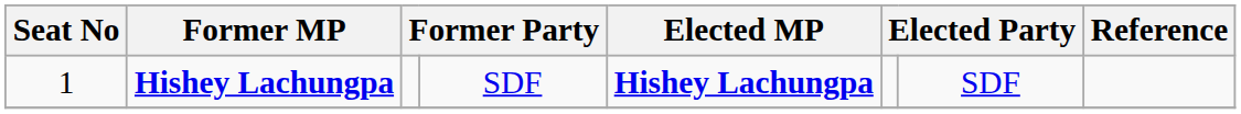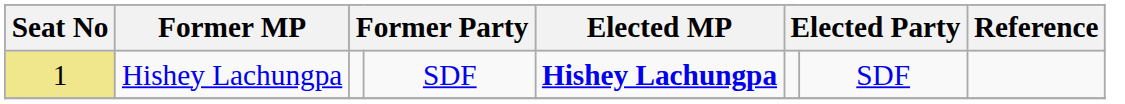row 2 | Seat No: no background -> khaki background
row 2 | Former MP: bold -> normal
